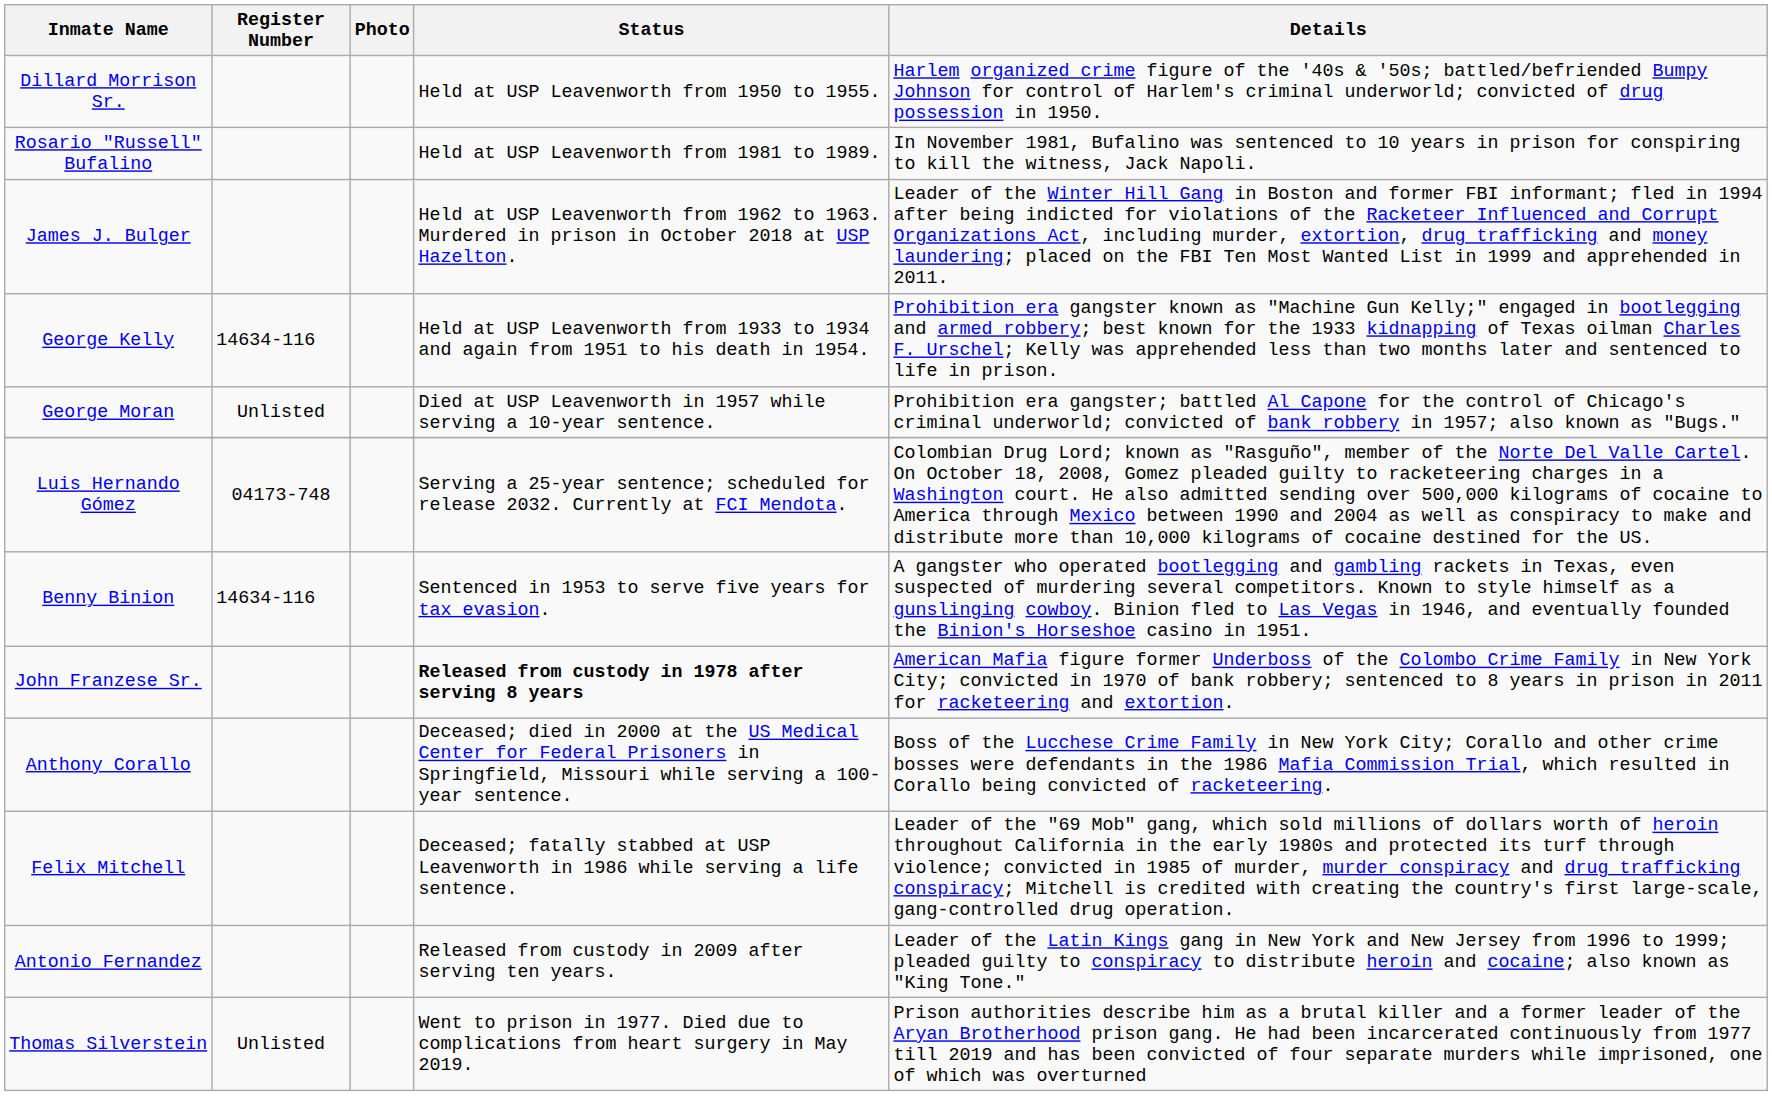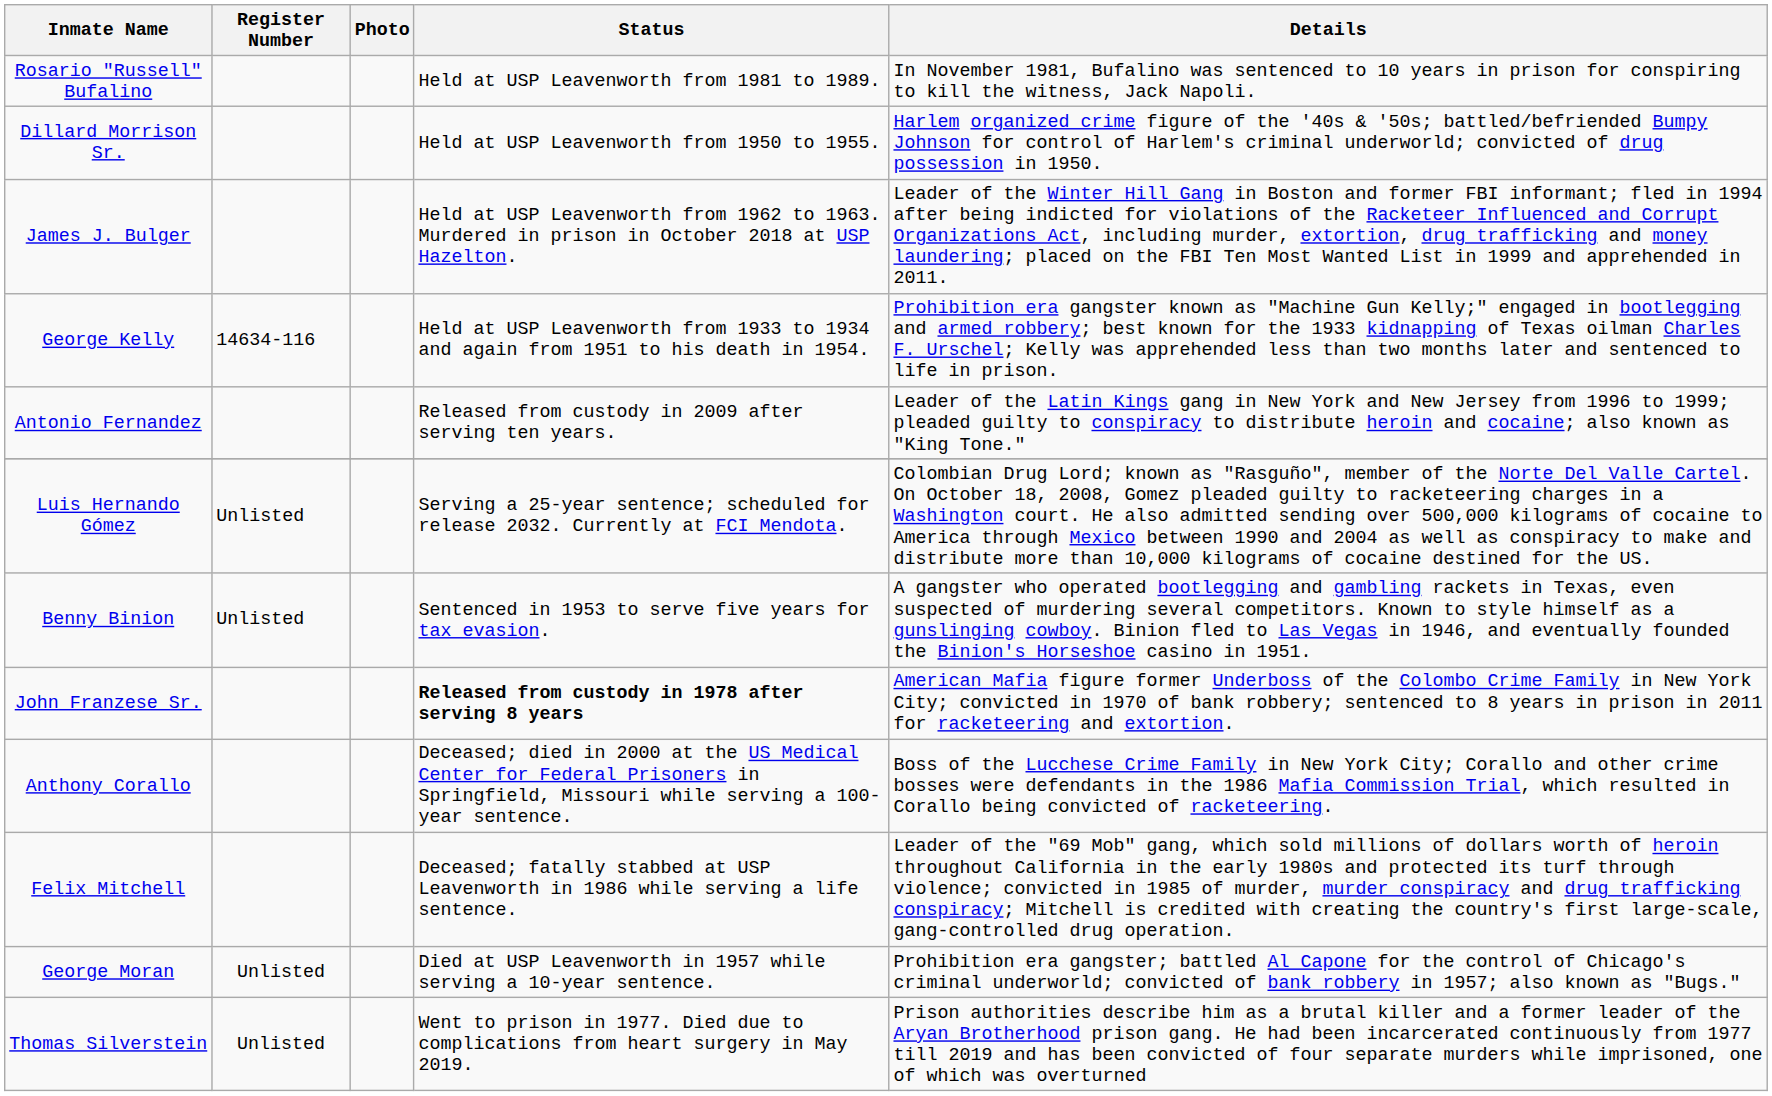rows swapped: Dillard Morrison Sr. <-> Rosario "Russell" Bufalino
rows swapped: George Moran <-> Antonio Fernandez
Luis Hernando Gómez | Register Number: 04173-748 -> Unlisted
Benny Binion | Register Number: 14634-116 -> Unlisted
